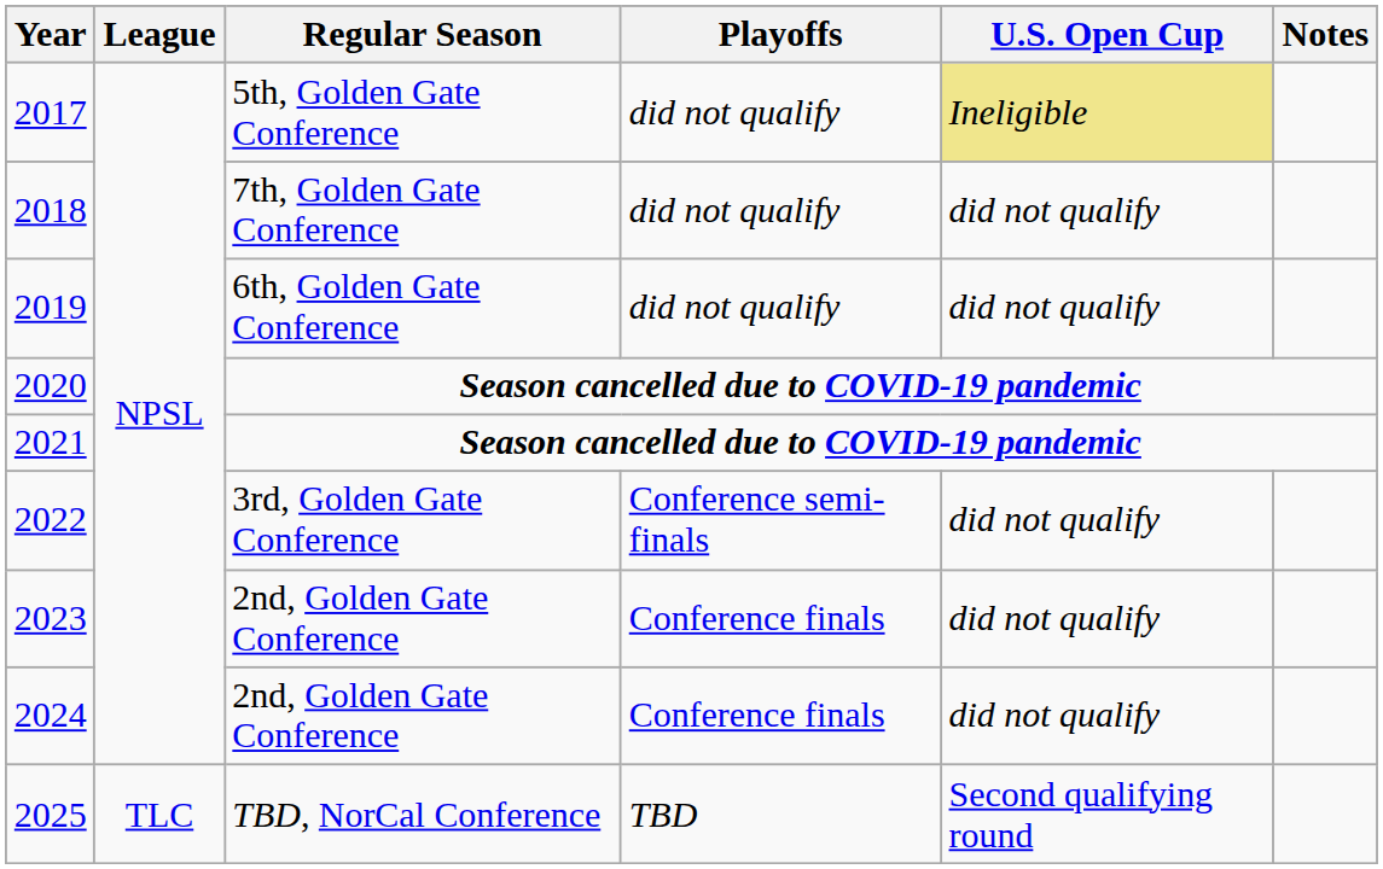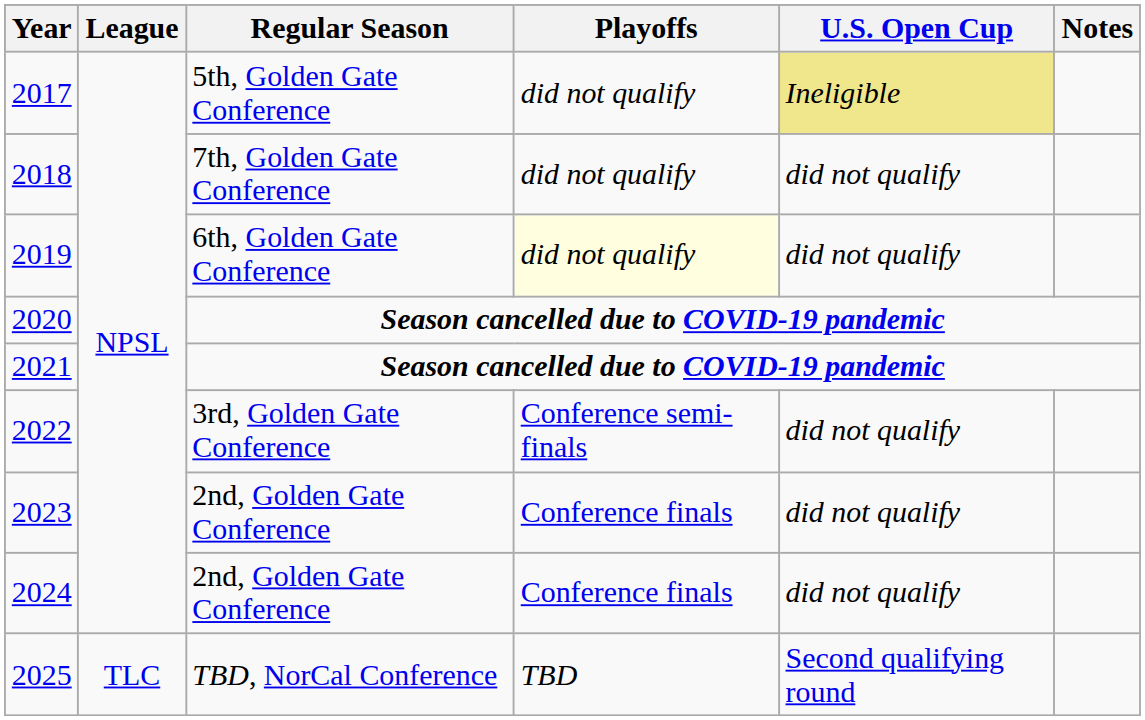2019 | Playoffs: no background -> lightyellow background
